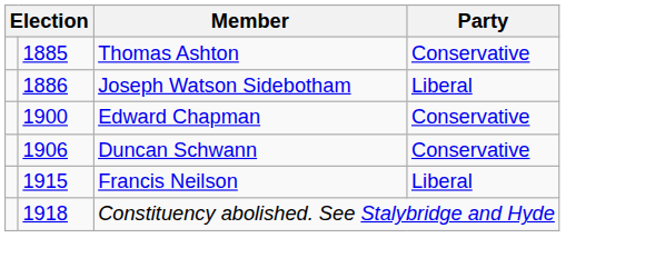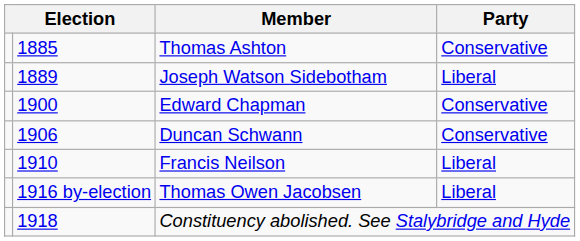Joseph Watson Sidebotham | column 2: 1886 -> 1889
Francis Neilson | column 2: 1915 -> 1910
+ row: 1916 by-election | Thomas Owen Jacobsen | Liberal
